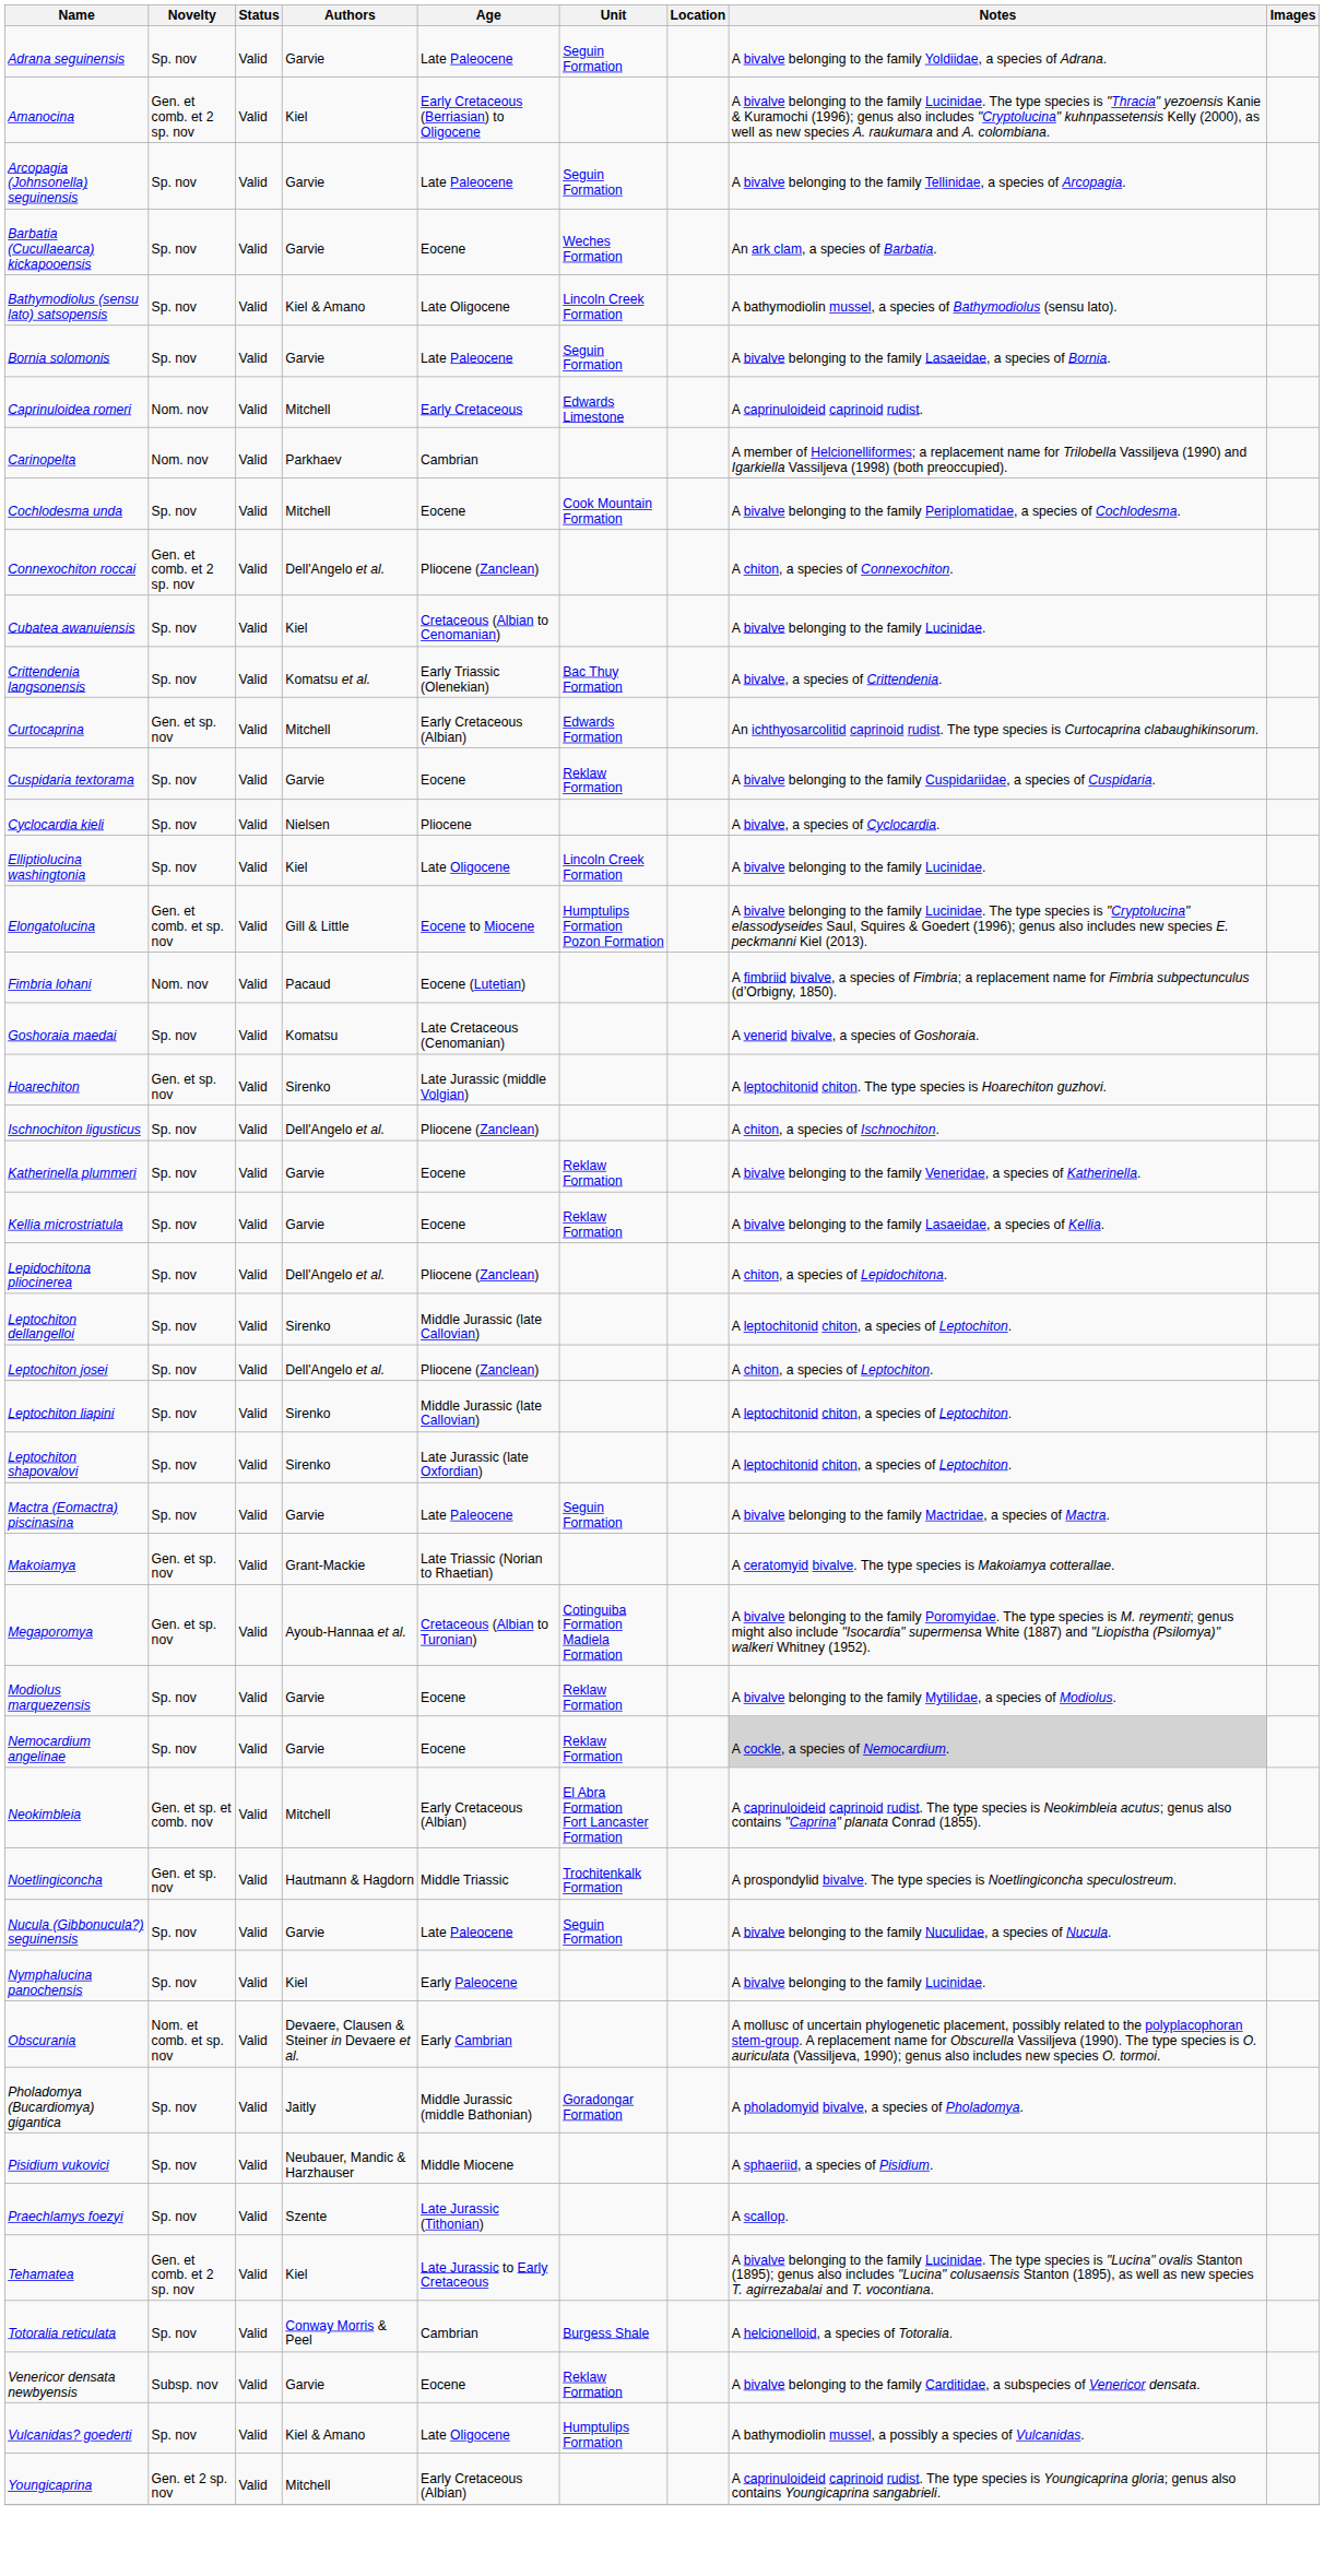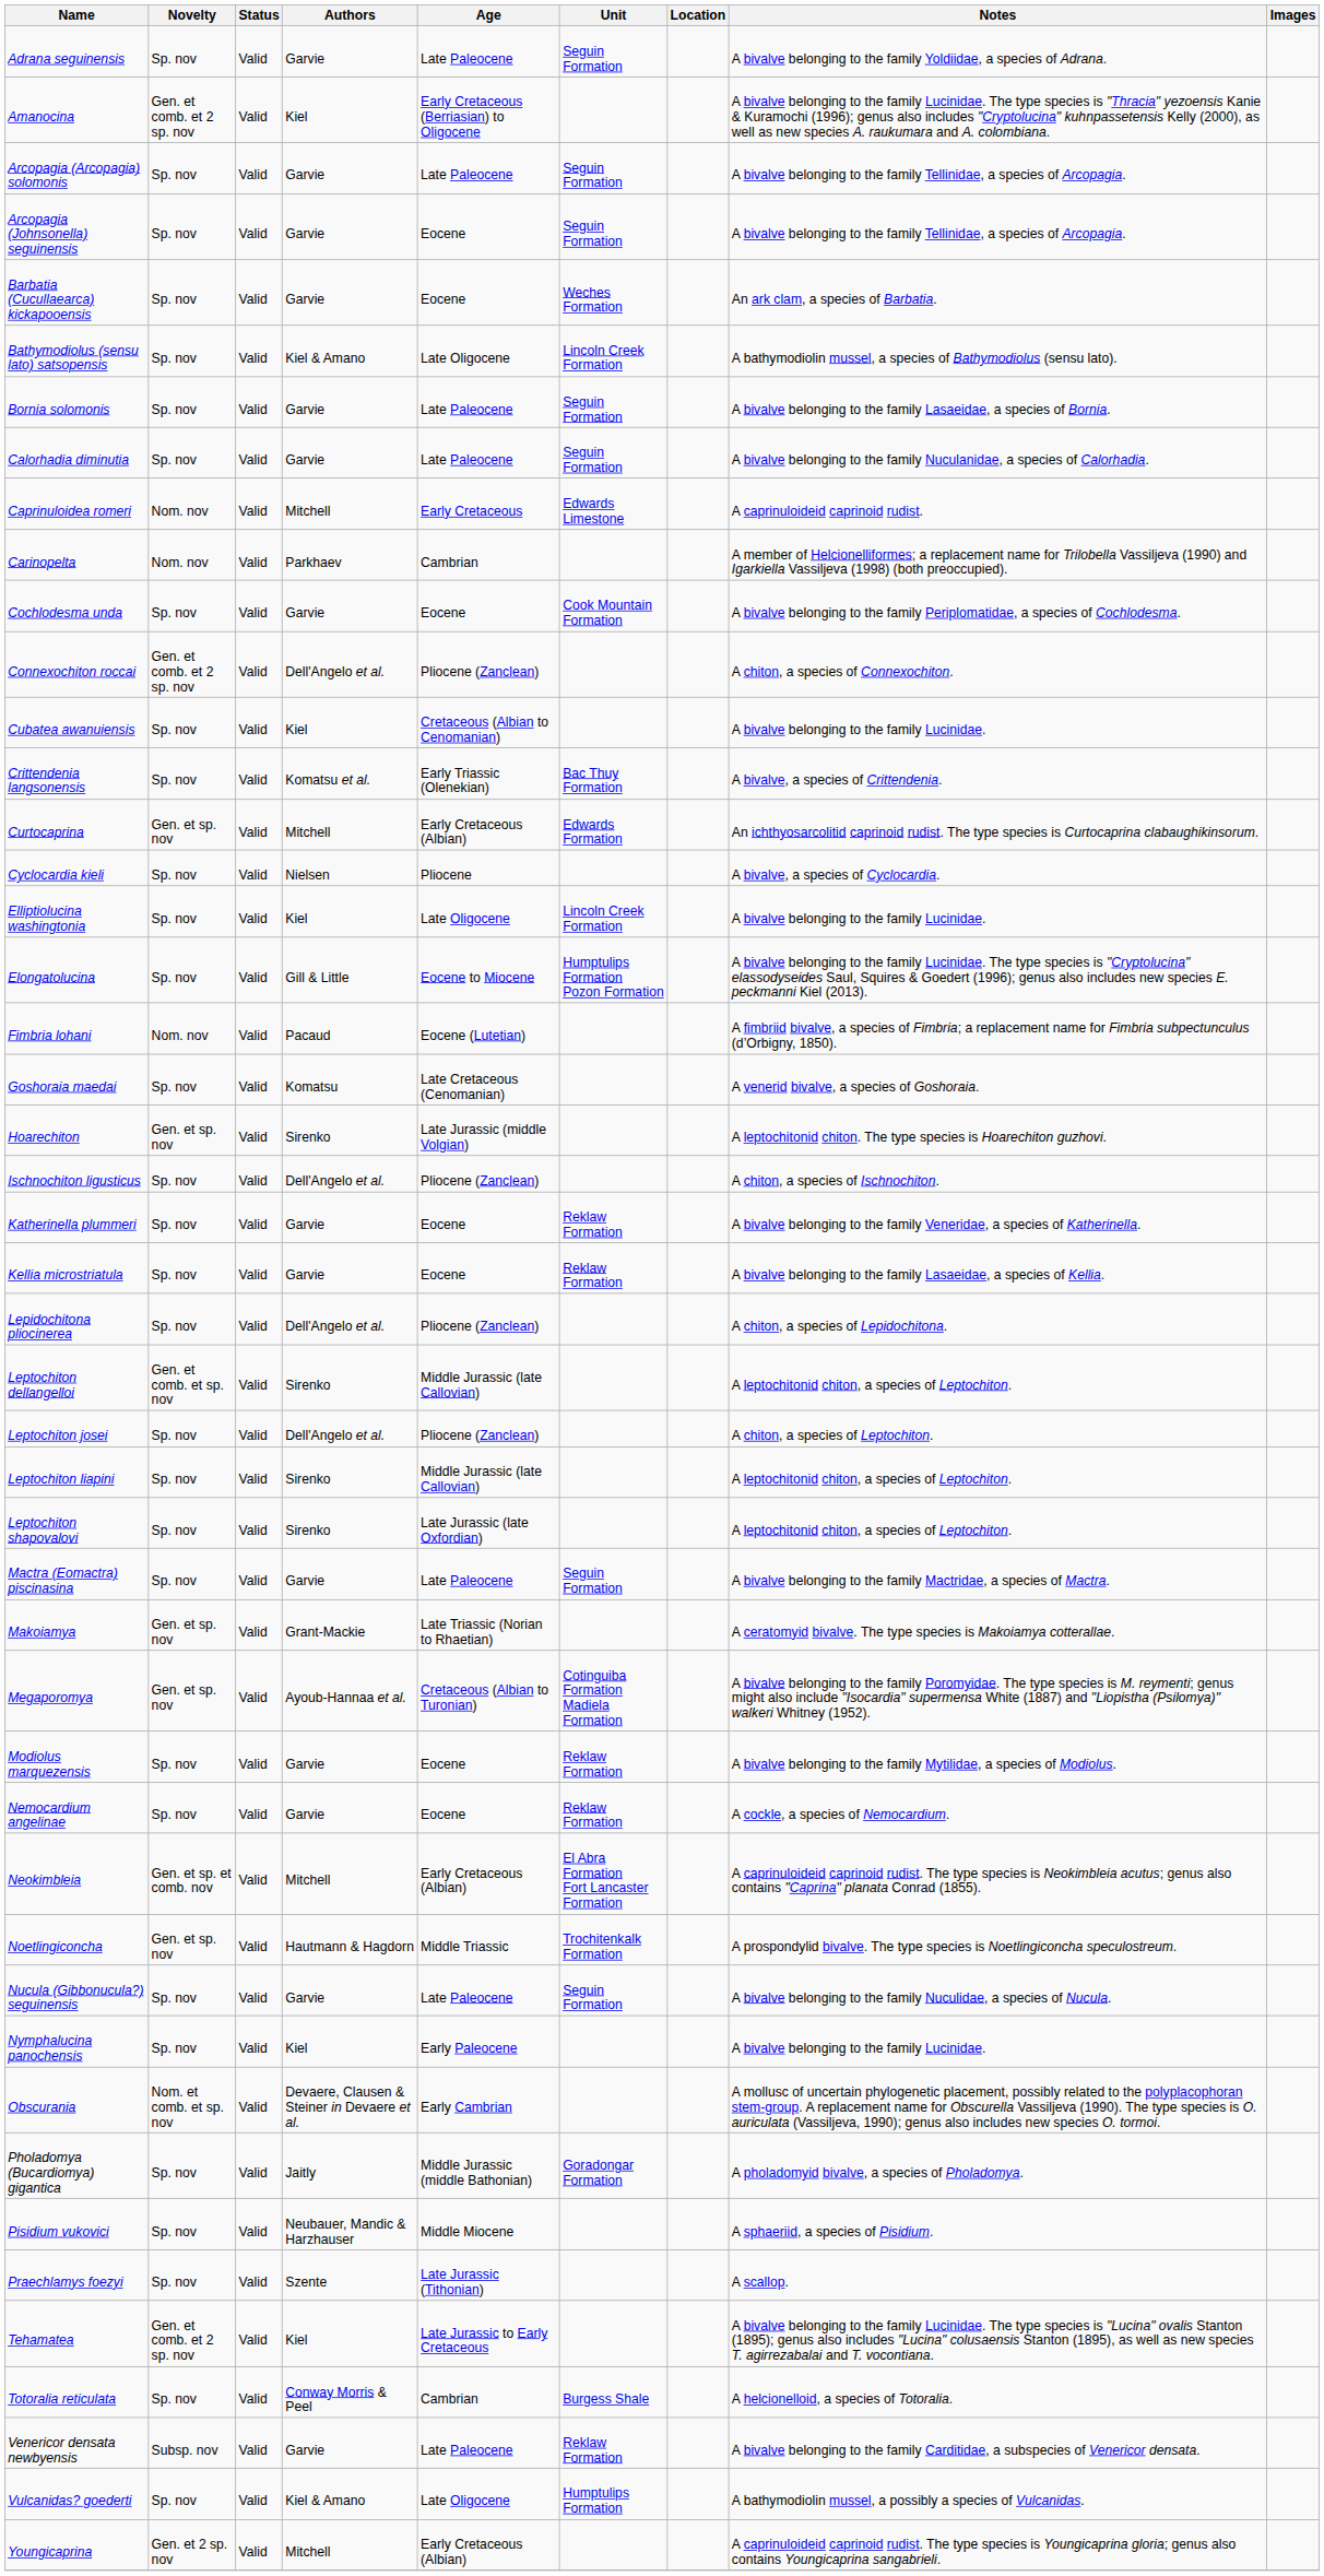+ row: Arcopagia (Arcopagia) solomonis | Sp. nov | Valid | Garvie | Late Paleocene | Seguin Formation | A bivalve belonging to the family Tellinidae, a species of Arcopagia.
Arcopagia (Johnsonella) seguinensis | Age: Late Paleocene -> Eocene
+ row: Calorhadia diminutia | Sp. nov | Valid | Garvie | Late Paleocene | Seguin Formation | A bivalve belonging to the family Nuculanidae, a species of Calorhadia.
Cochlodesma unda | Authors: Mitchell -> Garvie
- row: Cuspidaria textorama | Sp. nov | Valid | Garvie | Eocene | Reklaw Formation | A bivalve belonging to the family Cuspidariidae, a species of Cuspidaria.
Elongatolucina | Novelty: Gen. et comb. et sp. nov -> Sp. nov
Leptochiton dellangelloi | Novelty: Sp. nov -> Gen. et comb. et sp. nov
Nemocardium angelinae | Notes: lightgrey background -> no background
Venericor densata newbyensis | Age: Eocene -> Late Paleocene
